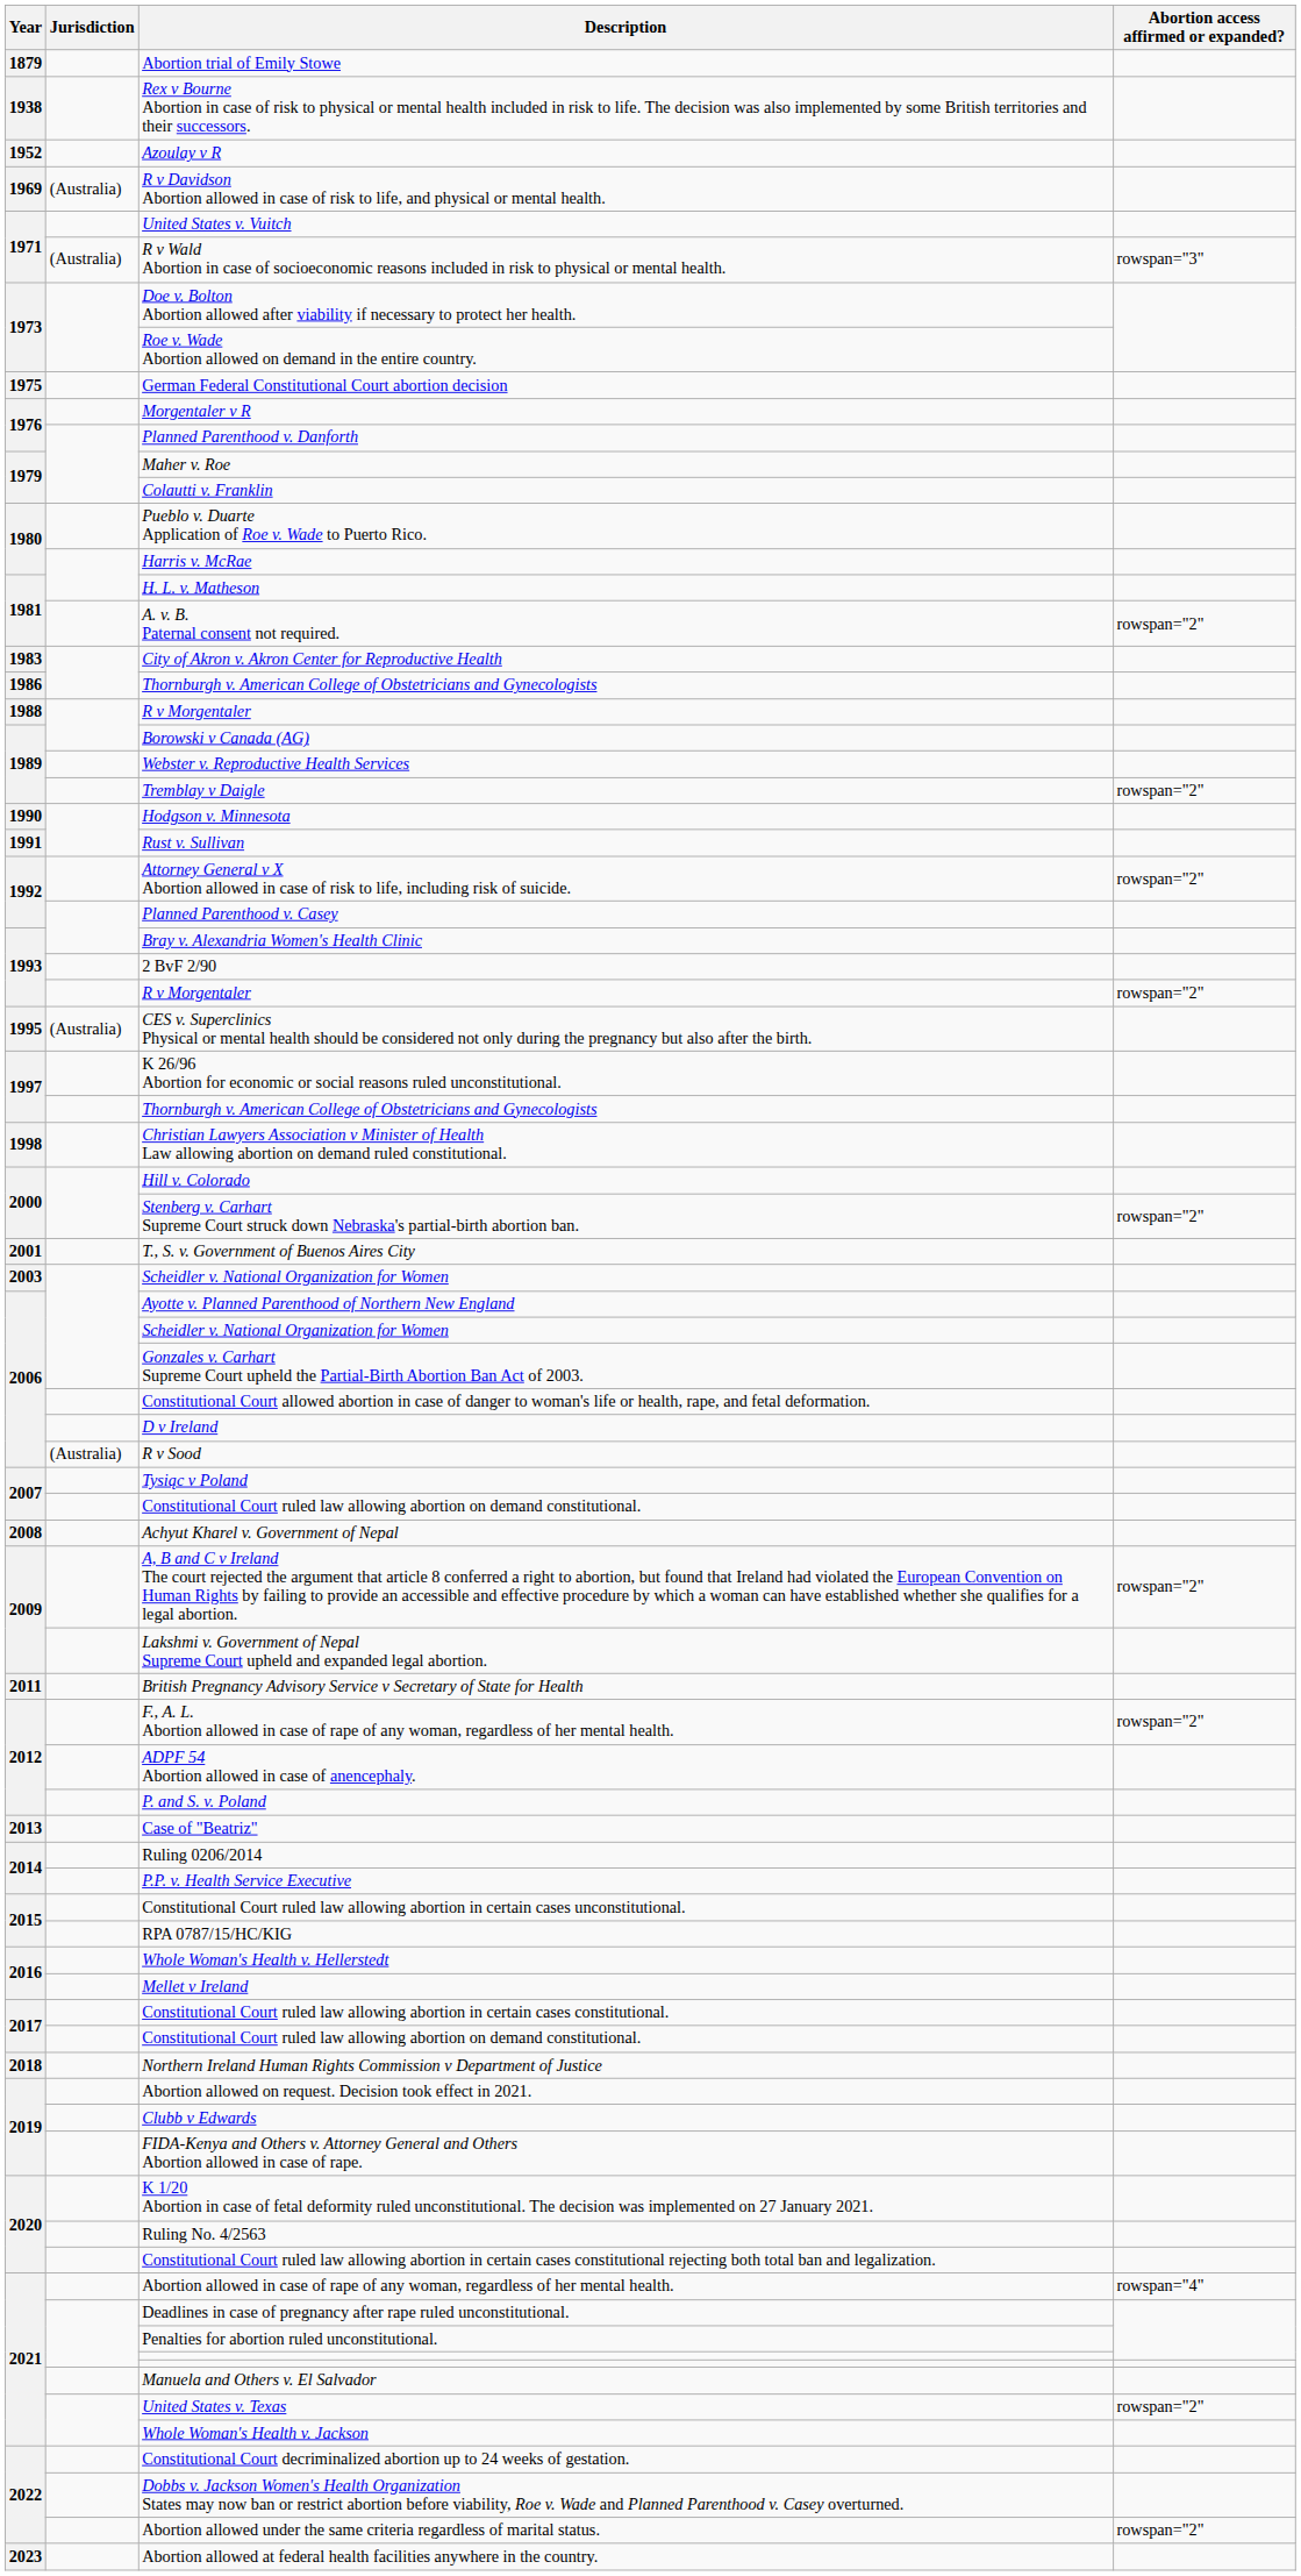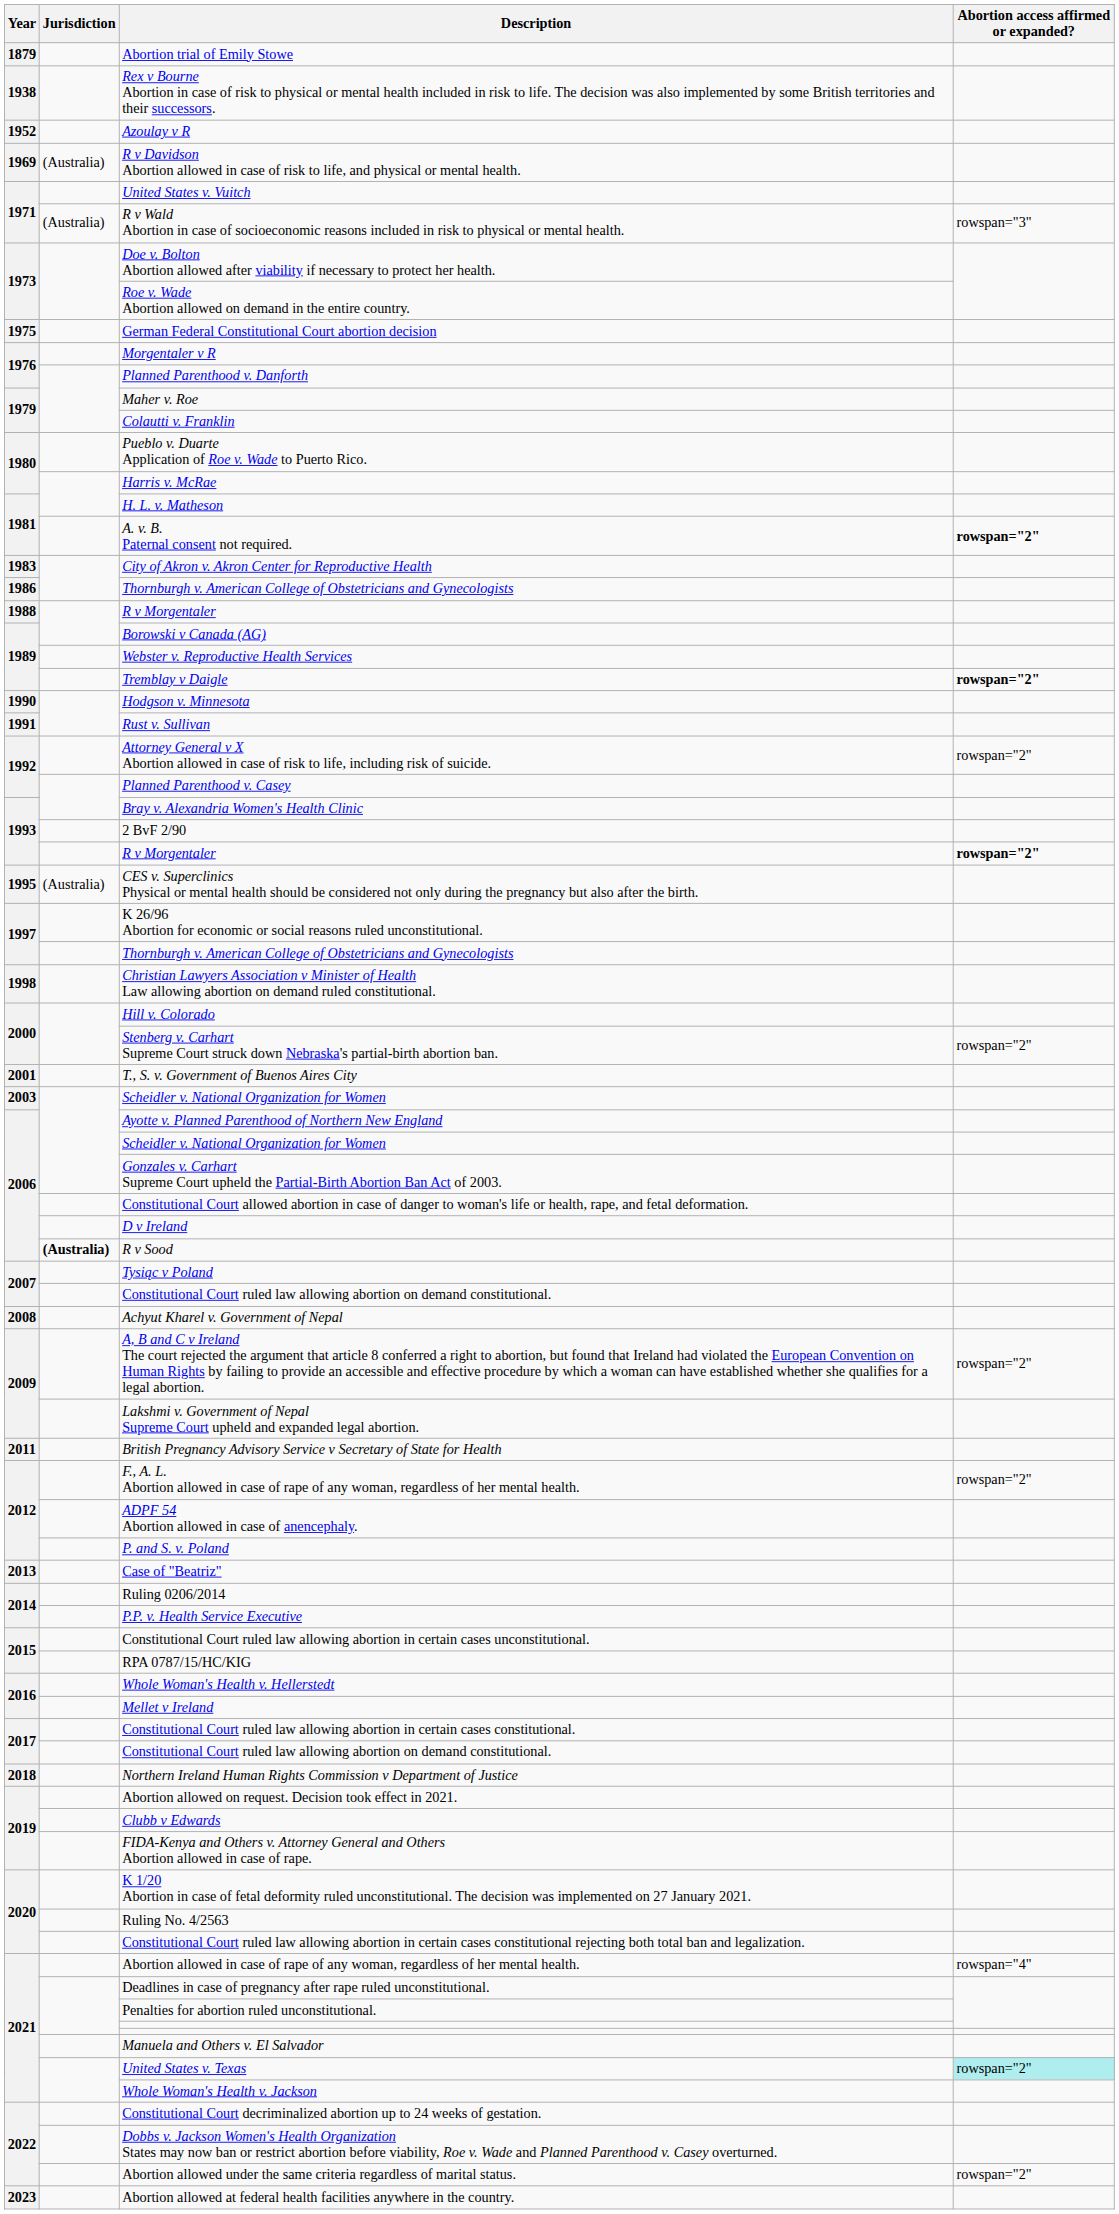A. v. B. Paternal consent not required. | Abortion access affirmed or expanded?: normal -> bold
Tremblay v Daigle | Abortion access affirmed or expanded?: normal -> bold
1993 / R v Morgentaler | Abortion access affirmed or expanded?: normal -> bold
R v Sood | Jurisdiction: normal -> bold
United States v. Texas | Abortion access affirmed or expanded?: no background -> paleturquoise background
